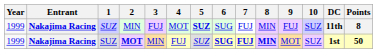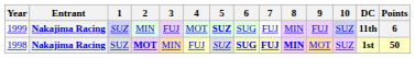row 2 | Points: 8 -> 6
row 3 | Year: 1999 -> 1998
